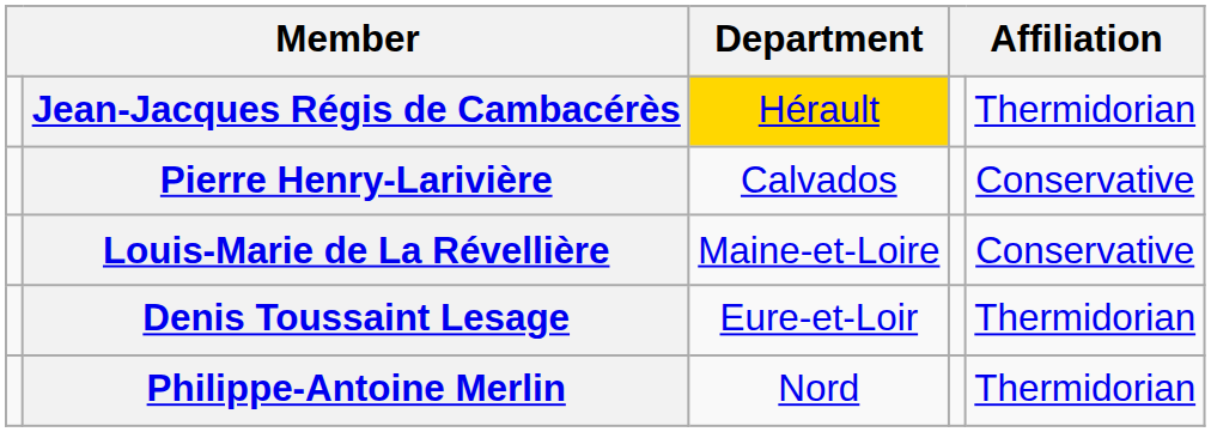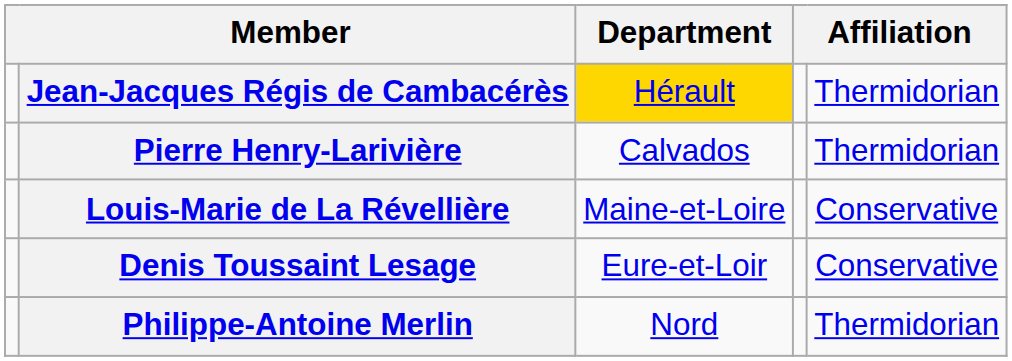Pierre Henry-Larivière | column 5: Conservative -> Thermidorian
Denis Toussaint Lesage | column 5: Thermidorian -> Conservative
